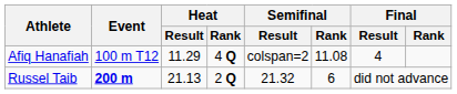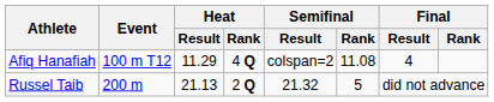Russel Taib | Event: bold -> normal
Russel Taib | Semifinal / Rank: 6 -> 5
